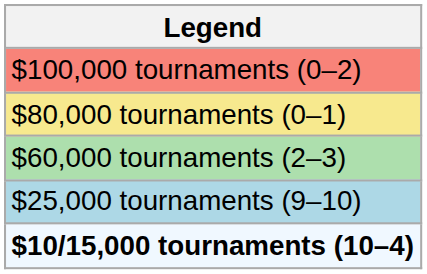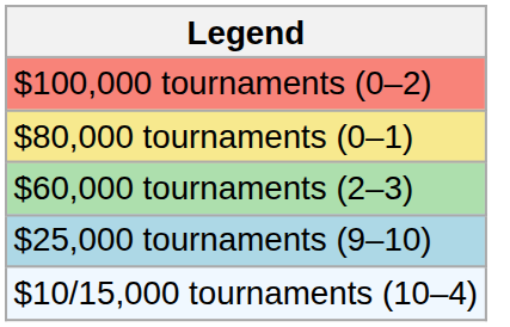row 6 | column 1: bold -> normal
